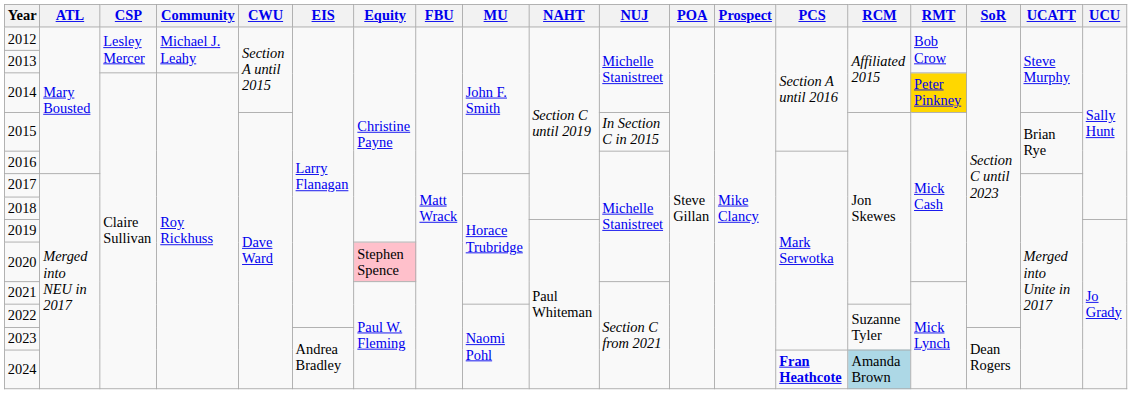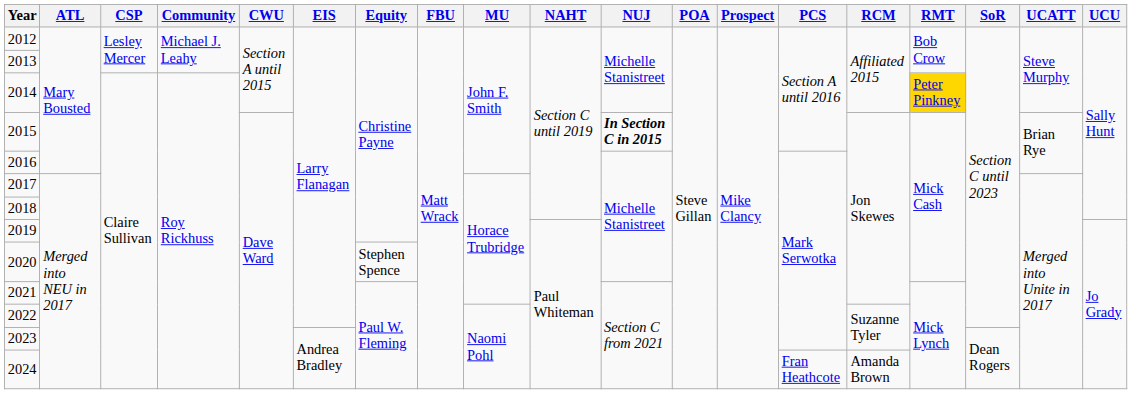2015 | NUJ: normal -> bold
2020 | Equity: pink background -> no background
2024 | PCS: bold -> normal
2024 | RCM: lightblue background -> no background
